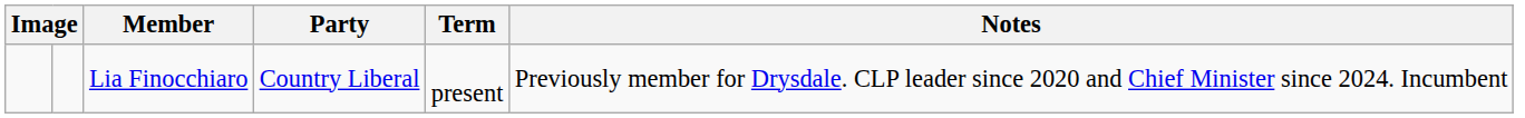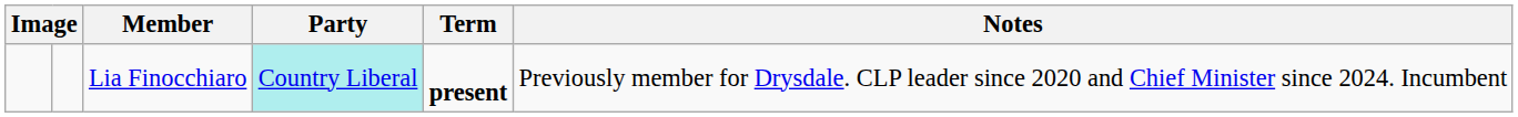Lia Finocchiaro | Party: no background -> paleturquoise background
Lia Finocchiaro | Term: normal -> bold
